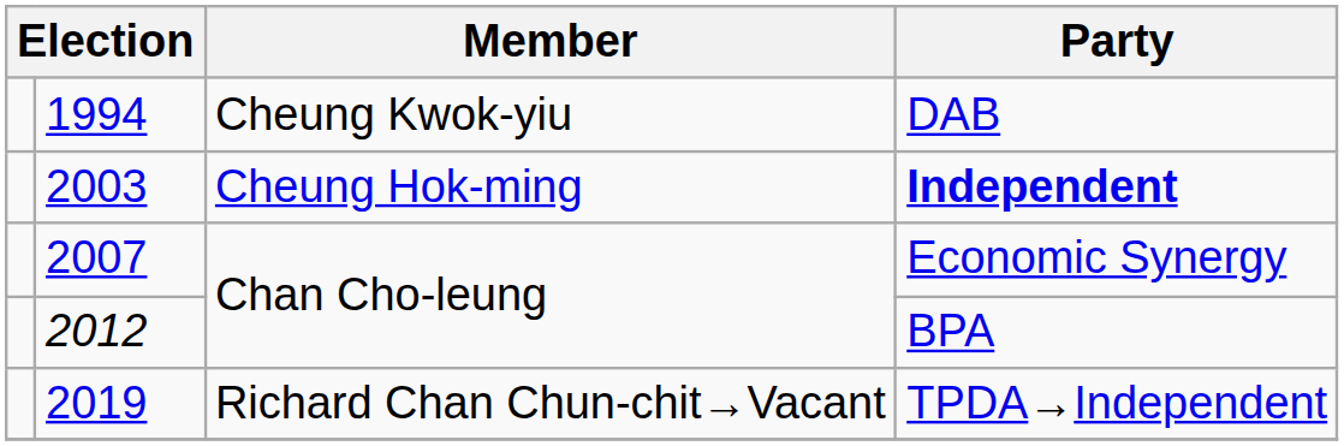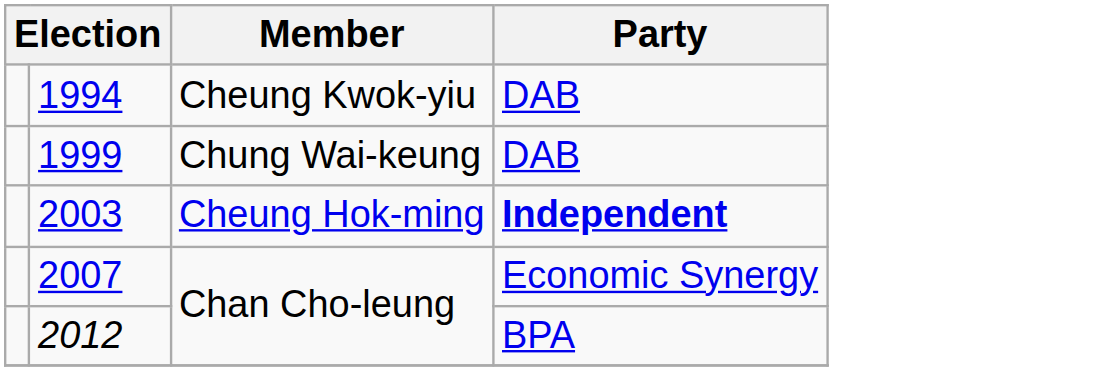+ row: 1999 | Chung Wai-keung | DAB
- row: 2019 | Richard Chan Chun-chit→Vacant | TPDA→Independent
